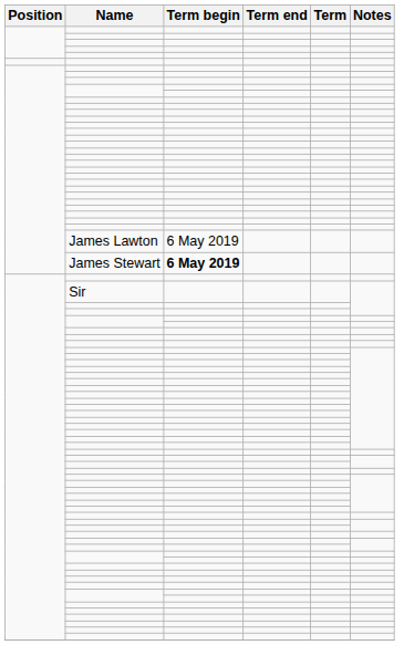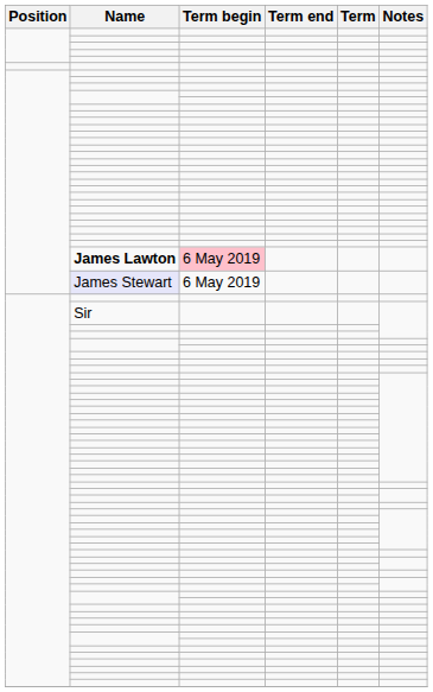James Lawton | Name: normal -> bold
James Lawton | Term begin: no background -> pink background
James Stewart | Name: no background -> lavender background
James Stewart | Term begin: bold -> normal
